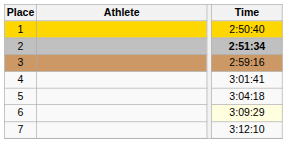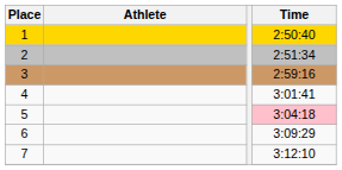2 | Time: bold -> normal
5 | Time: no background -> pink background
6 | Time: lightyellow background -> no background
